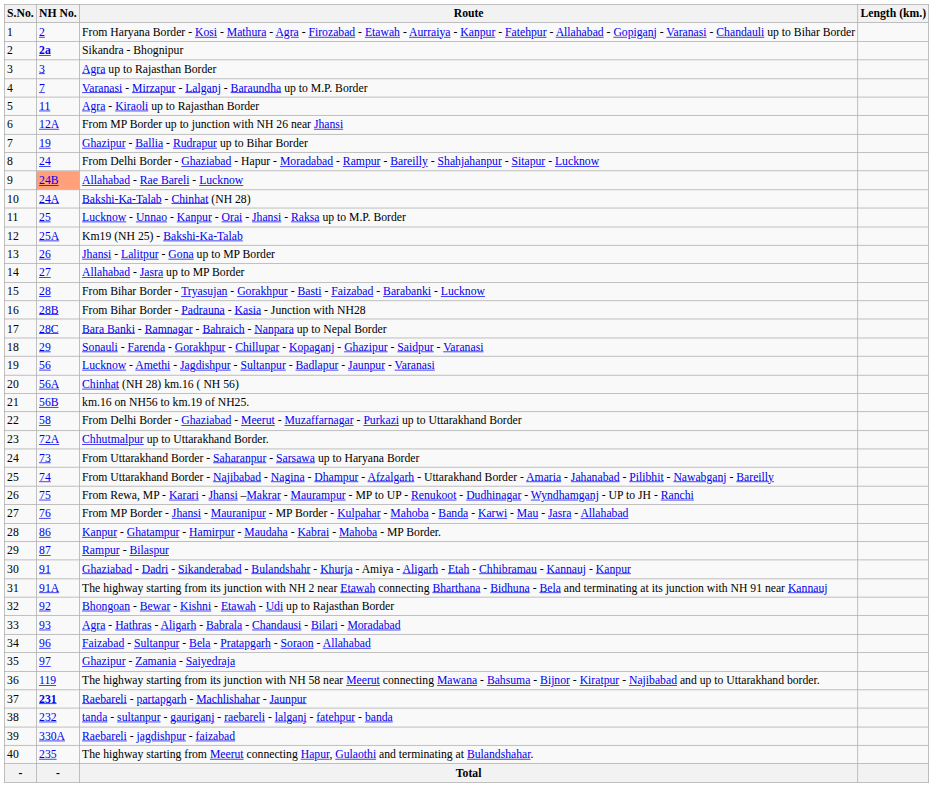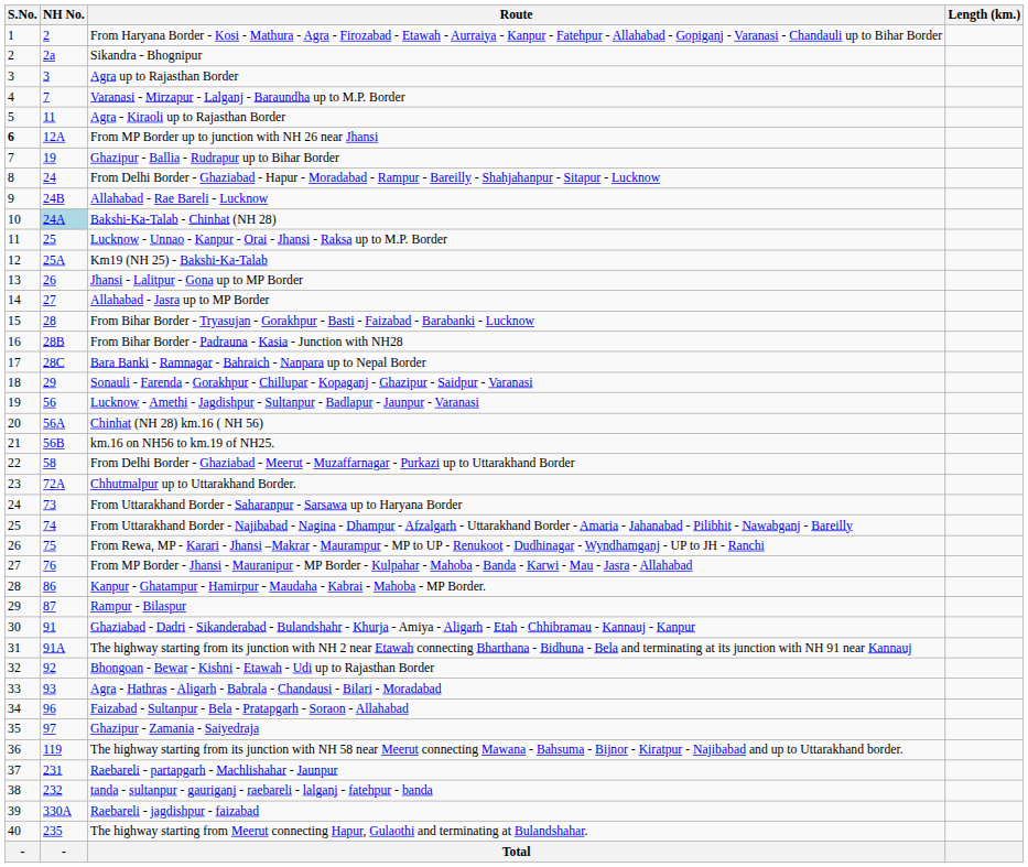Sikandra - Bhognipur | NH No.: bold -> normal
From MP Border up to junction with NH 26 near Jhansi | S.No.: normal -> bold
Allahabad - Rae Bareli - Lucknow | NH No.: lightsalmon background -> no background
Bakshi-Ka-Talab - Chinhat (NH 28) | NH No.: no background -> lightblue background
Raebareli - partapgarh - Machlishahar - Jaunpur | NH No.: bold -> normal
